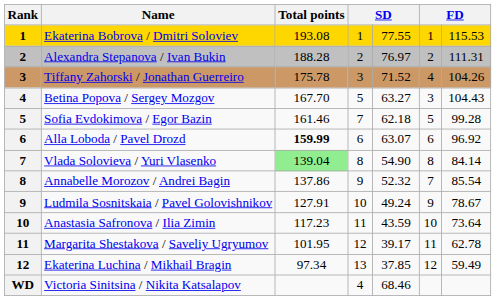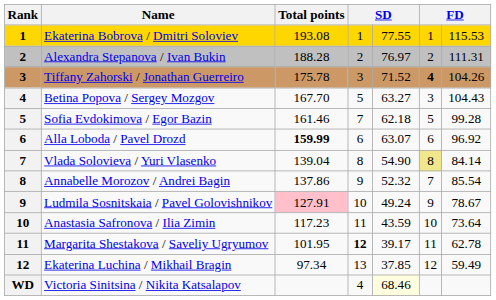Tiffany Zahorski / Jonathan Guerreiro | column 6: normal -> bold
Vlada Solovieva / Yuri Vlasenko | Total points: lightgreen background -> no background
Vlada Solovieva / Yuri Vlasenko | column 6: no background -> khaki background
Ludmila Sosnitskaia / Pavel Golovishnikov | Total points: no background -> pink background
Margarita Shestakova / Saveliy Ugryumov | column 4: normal -> bold
Victoria Sinitsina / Nikita Katsalapov | column 5: no background -> lightyellow background
